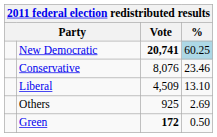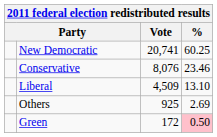New Democratic | Vote: bold -> normal
New Democratic | %: lightblue background -> no background
Green | Vote: bold -> normal
Green | %: no background -> pink background
